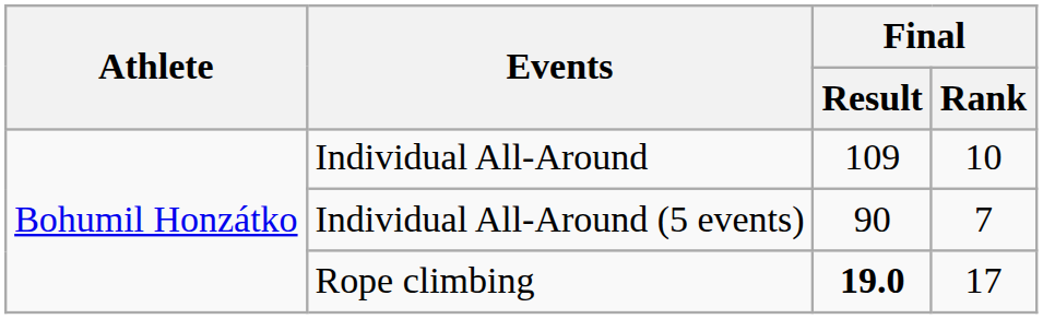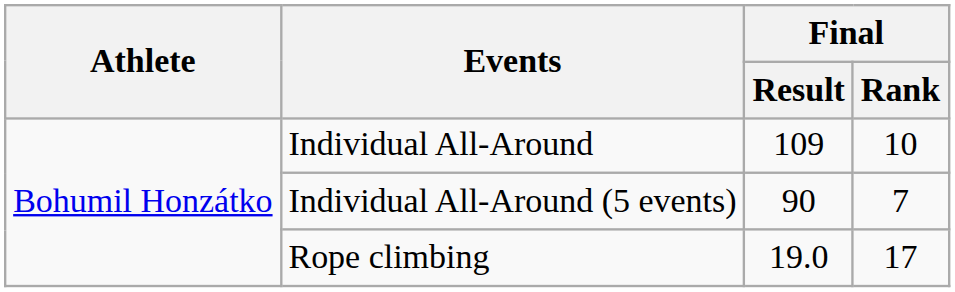Rope climbing | Final / Result: bold -> normal
